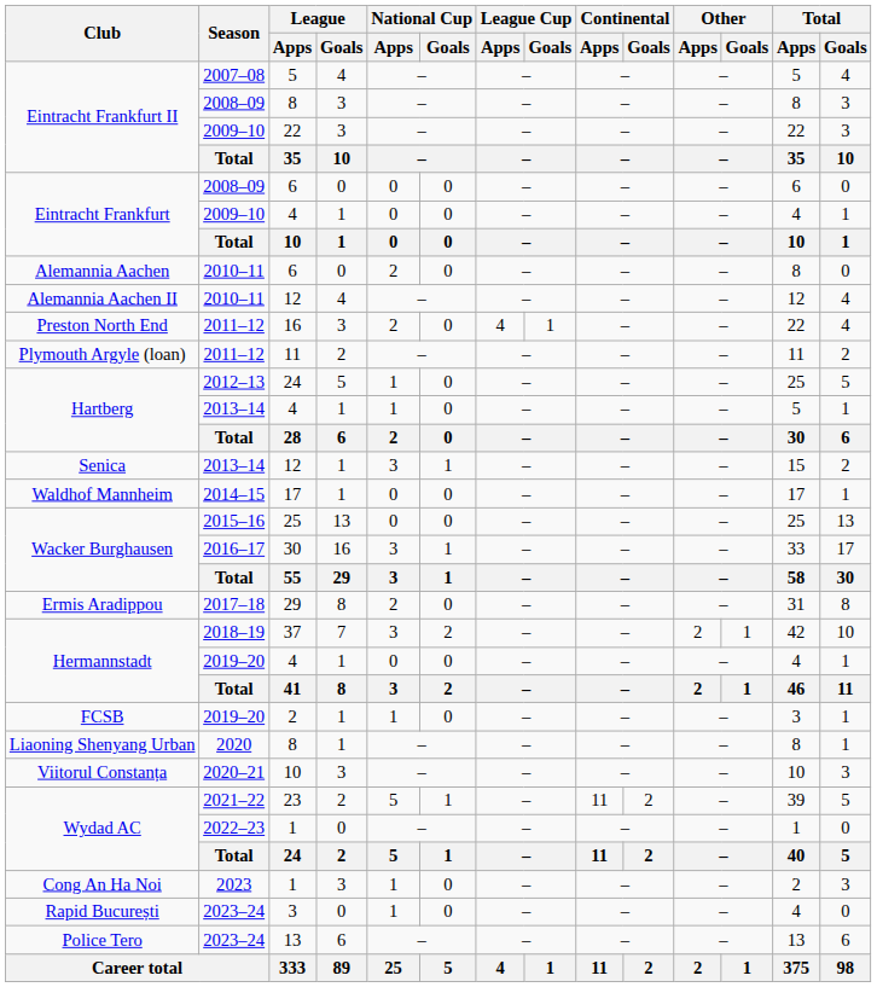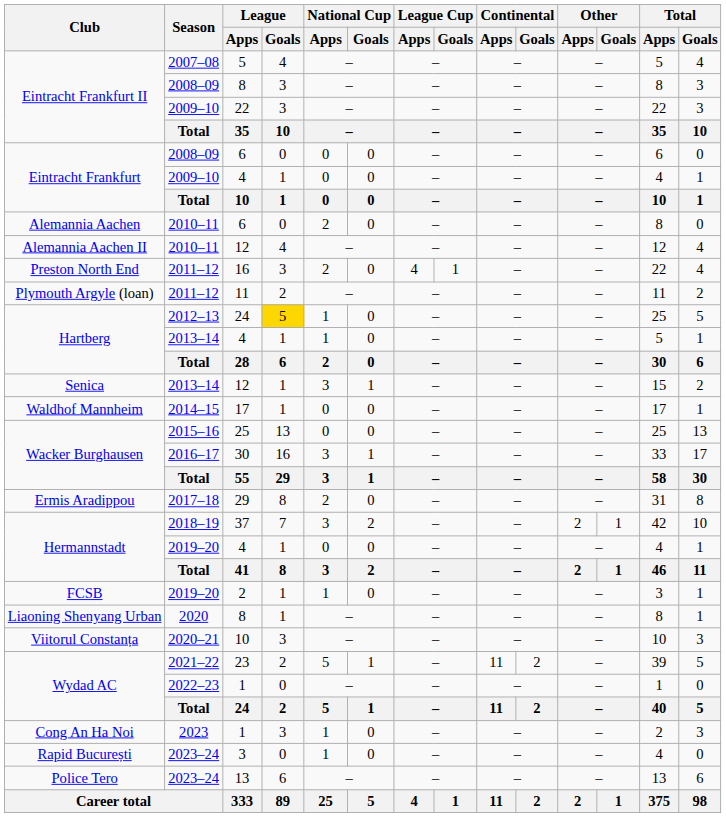Hartberg / 24 | League / Goals: no background -> gold background
